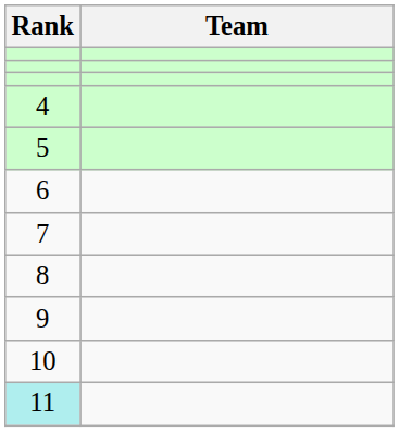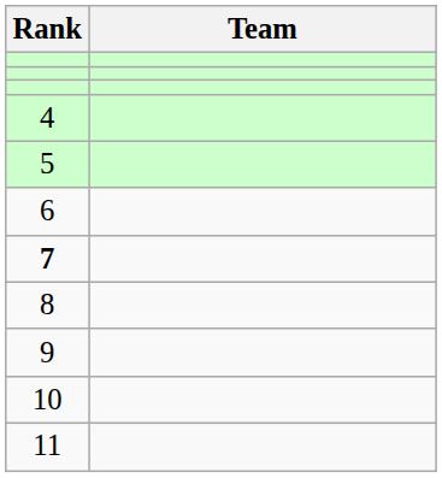row 8 | Rank: normal -> bold
row 12 | Rank: paleturquoise background -> no background
